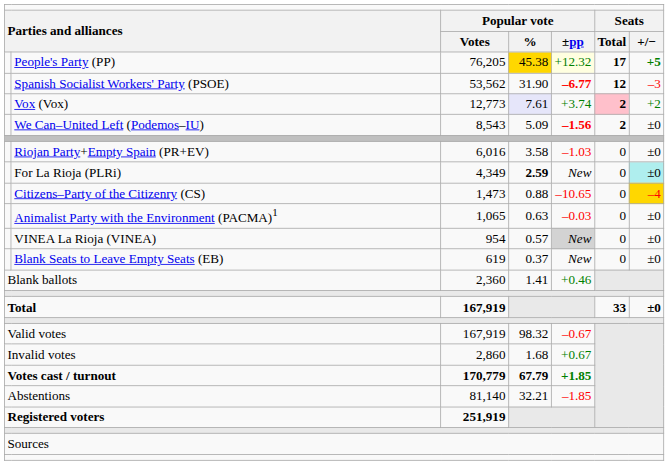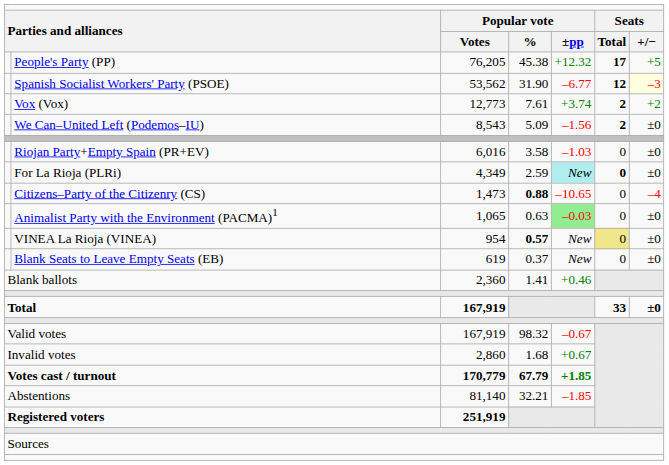People's Party (PP) | column 4: gold background -> no background
People's Party (PP) | column 5: lightyellow background -> no background
People's Party (PP) | column 7: bold -> normal
Spanish Socialist Workers' Party (PSOE) | column 5: bold -> normal
Spanish Socialist Workers' Party (PSOE) | column 7: no background -> lightyellow background
Vox (Vox) | column 4: lavender background -> no background
Vox (Vox) | column 6: pink background -> no background
We Can–United Left (Podemos–IU) | column 5: bold -> normal
For La Rioja (PLRi) | column 4: bold -> normal
For La Rioja (PLRi) | column 5: no background -> paleturquoise background
For La Rioja (PLRi) | column 6: normal -> bold
For La Rioja (PLRi) | column 7: paleturquoise background -> no background
Citizens–Party of the Citizenry (CS) | column 4: normal -> bold
Citizens–Party of the Citizenry (CS) | column 7: gold background -> no background
Animalist Party with the Environment (PACMA)1 | column 5: no background -> lightgreen background
VINEA La Rioja (VINEA) | column 4: normal -> bold
VINEA La Rioja (VINEA) | column 5: lightgrey background -> no background
VINEA La Rioja (VINEA) | column 6: no background -> khaki background
